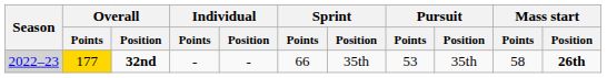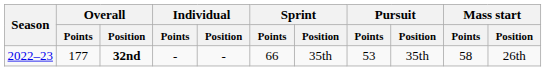32nd | Season: lightgrey background -> no background
32nd | Overall / Points: gold background -> no background
32nd | Mass start / Position: bold -> normal
